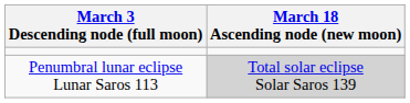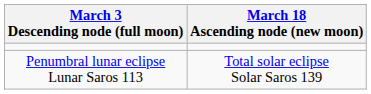row 3 | March 18 Ascending node (new moon): lightgrey background -> no background
